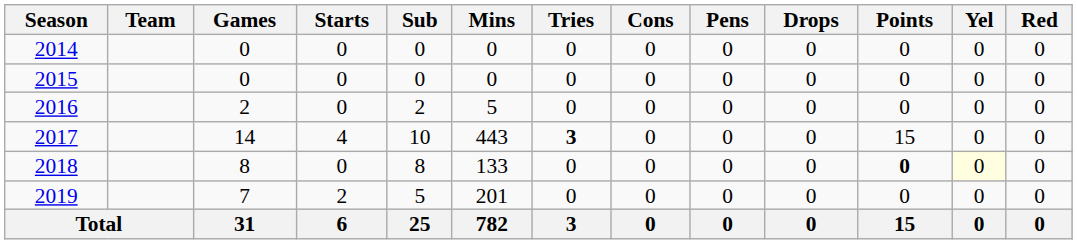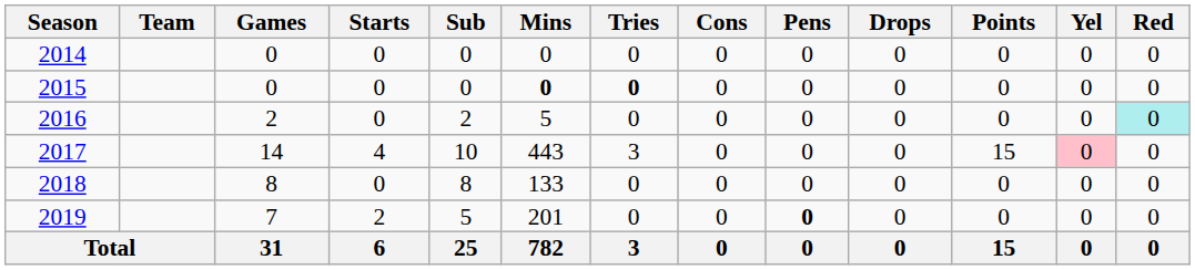2015 | Mins: normal -> bold
2015 | Tries: normal -> bold
2016 | Red: no background -> paleturquoise background
2017 | Tries: bold -> normal
2017 | Yel: no background -> pink background
2018 | Points: bold -> normal
2018 | Yel: lightyellow background -> no background
2019 | Pens: normal -> bold
